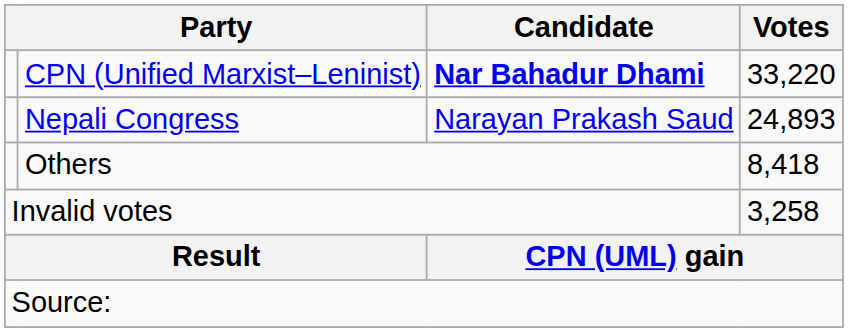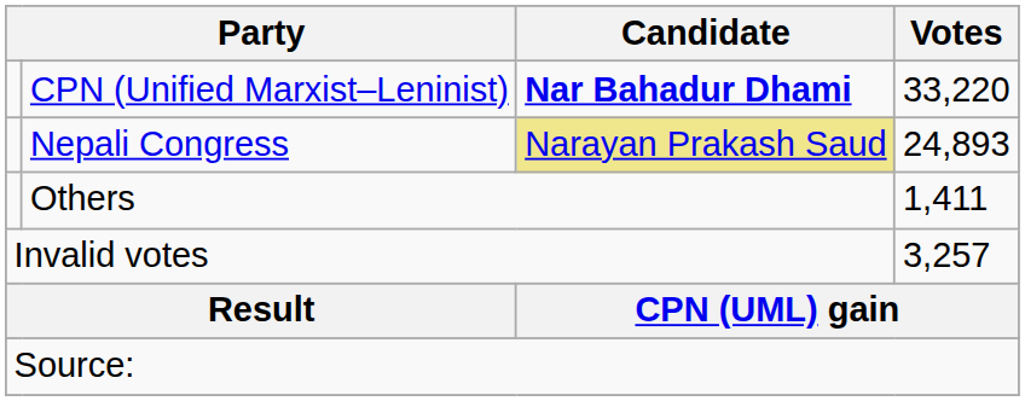Nepali Congress | Candidate: no background -> khaki background
Others | Votes: 8,418 -> 1,411
Invalid votes | Votes: 3,258 -> 3,257
